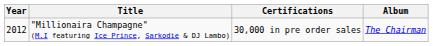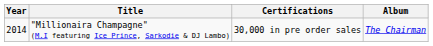row 2 | Year: 2012 -> 2014
